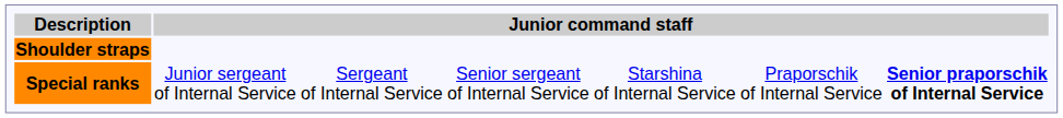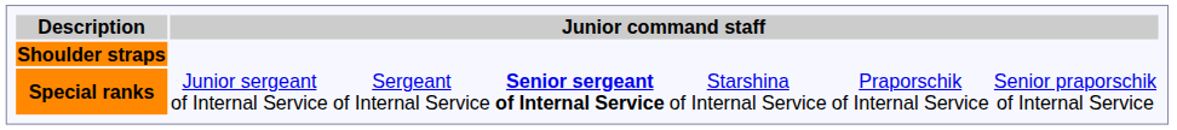Special ranks | column 4: normal -> bold
Special ranks | column 7: bold -> normal
